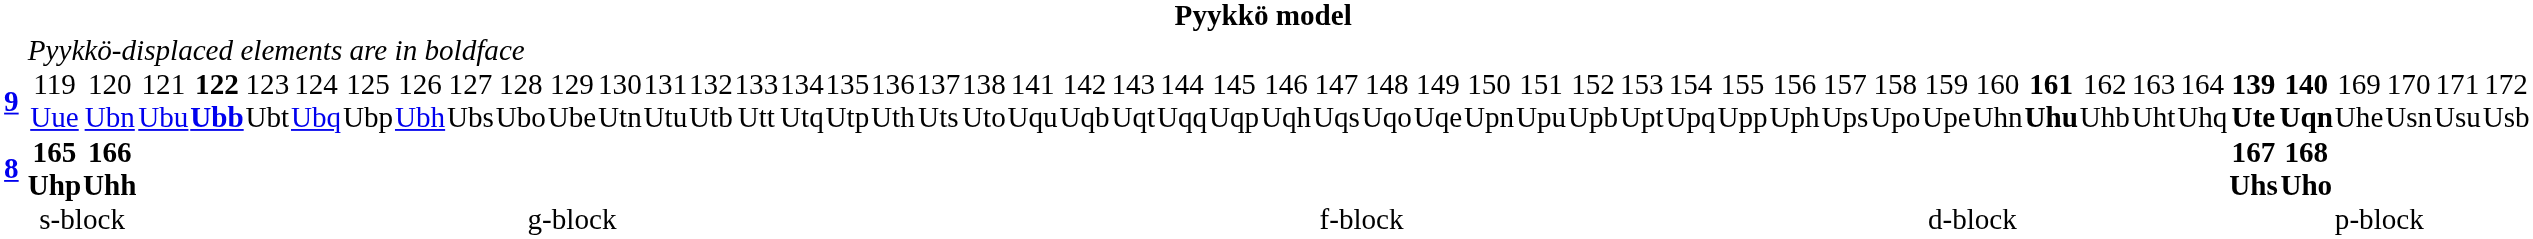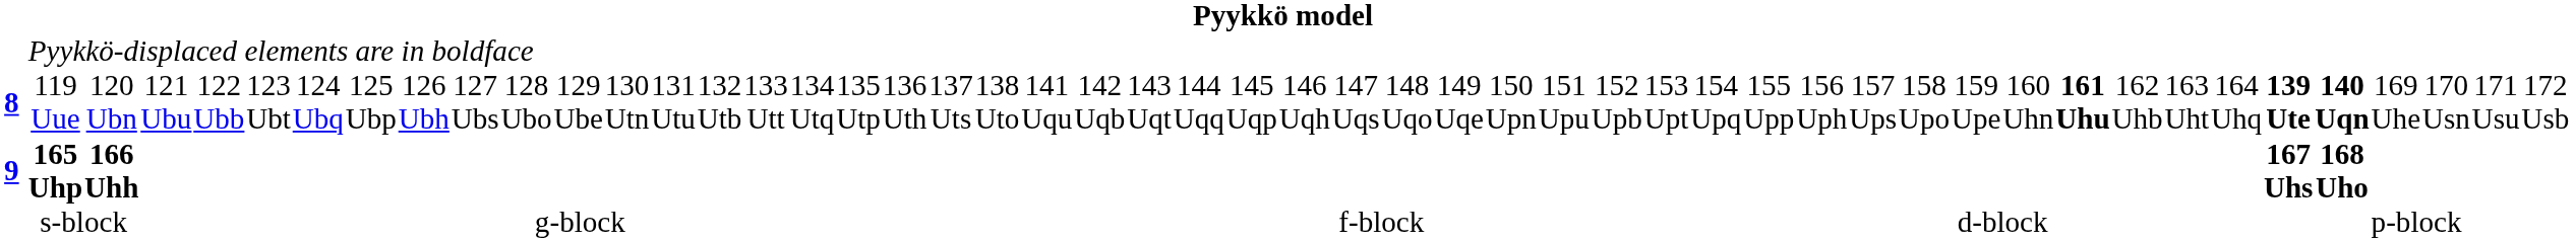119 Uue | column 1: 9 -> 8
119 Uue | column 5: bold -> normal
165 Uhp | column 1: 8 -> 9
